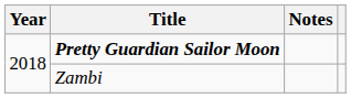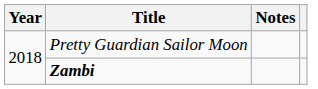Pretty Guardian Sailor Moon | Title: bold -> normal
Zambi | Title: normal -> bold
